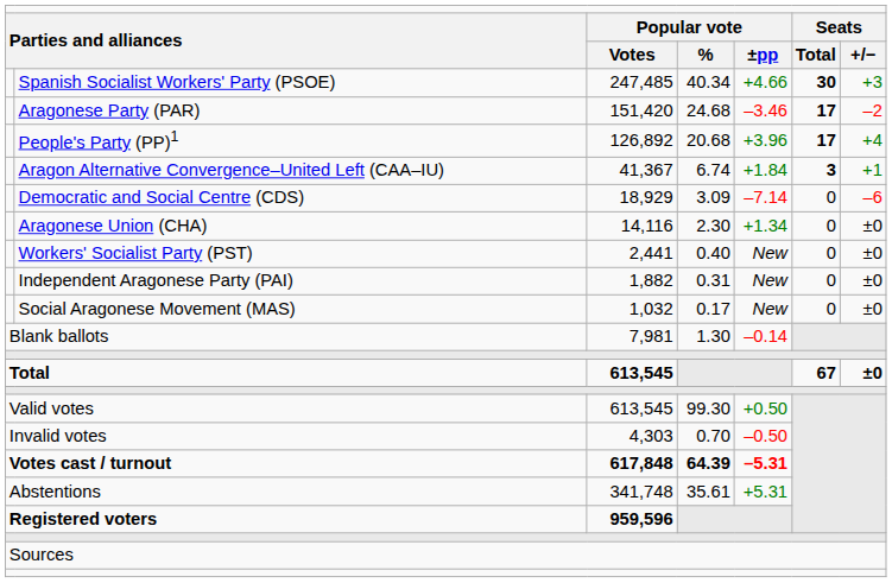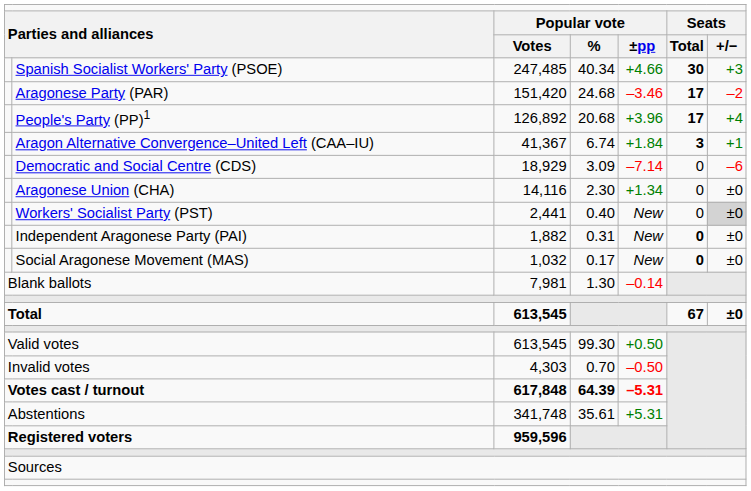Workers' Socialist Party (PST) | column 7: no background -> lightgrey background
Independent Aragonese Party (PAI) | column 6: normal -> bold
Social Aragonese Movement (MAS) | column 6: normal -> bold
